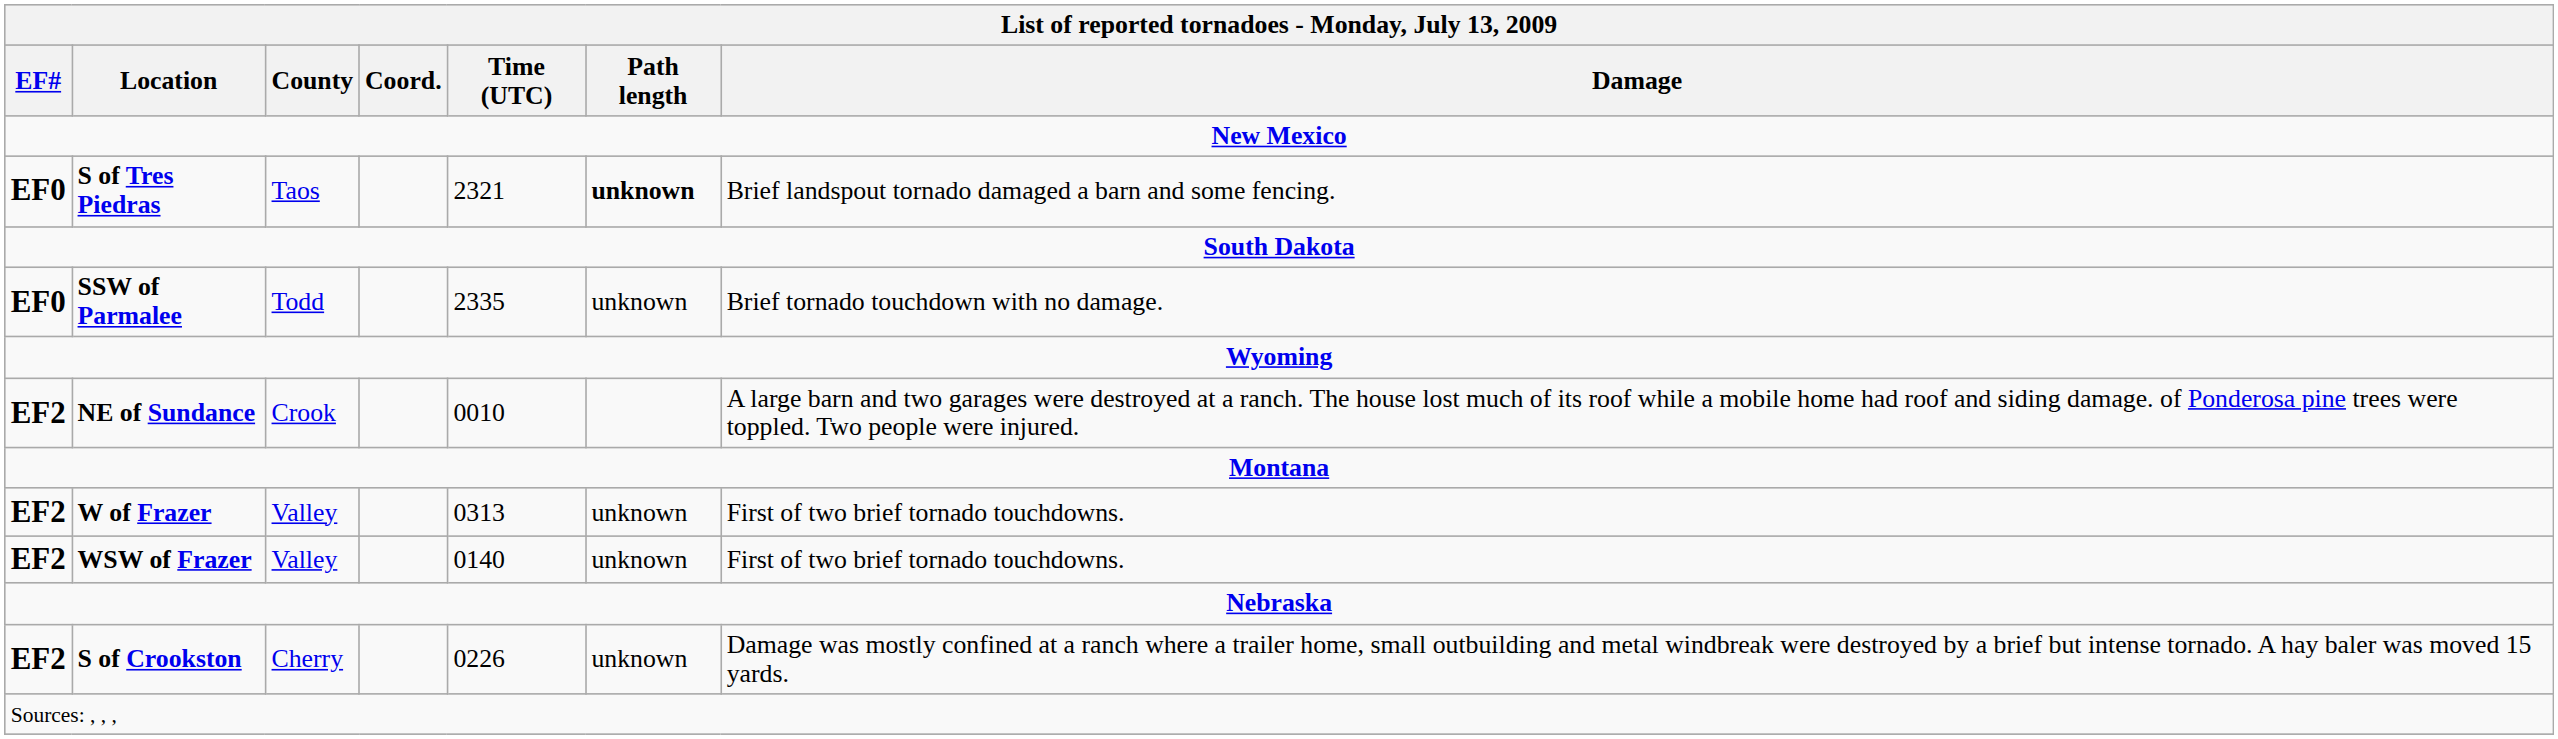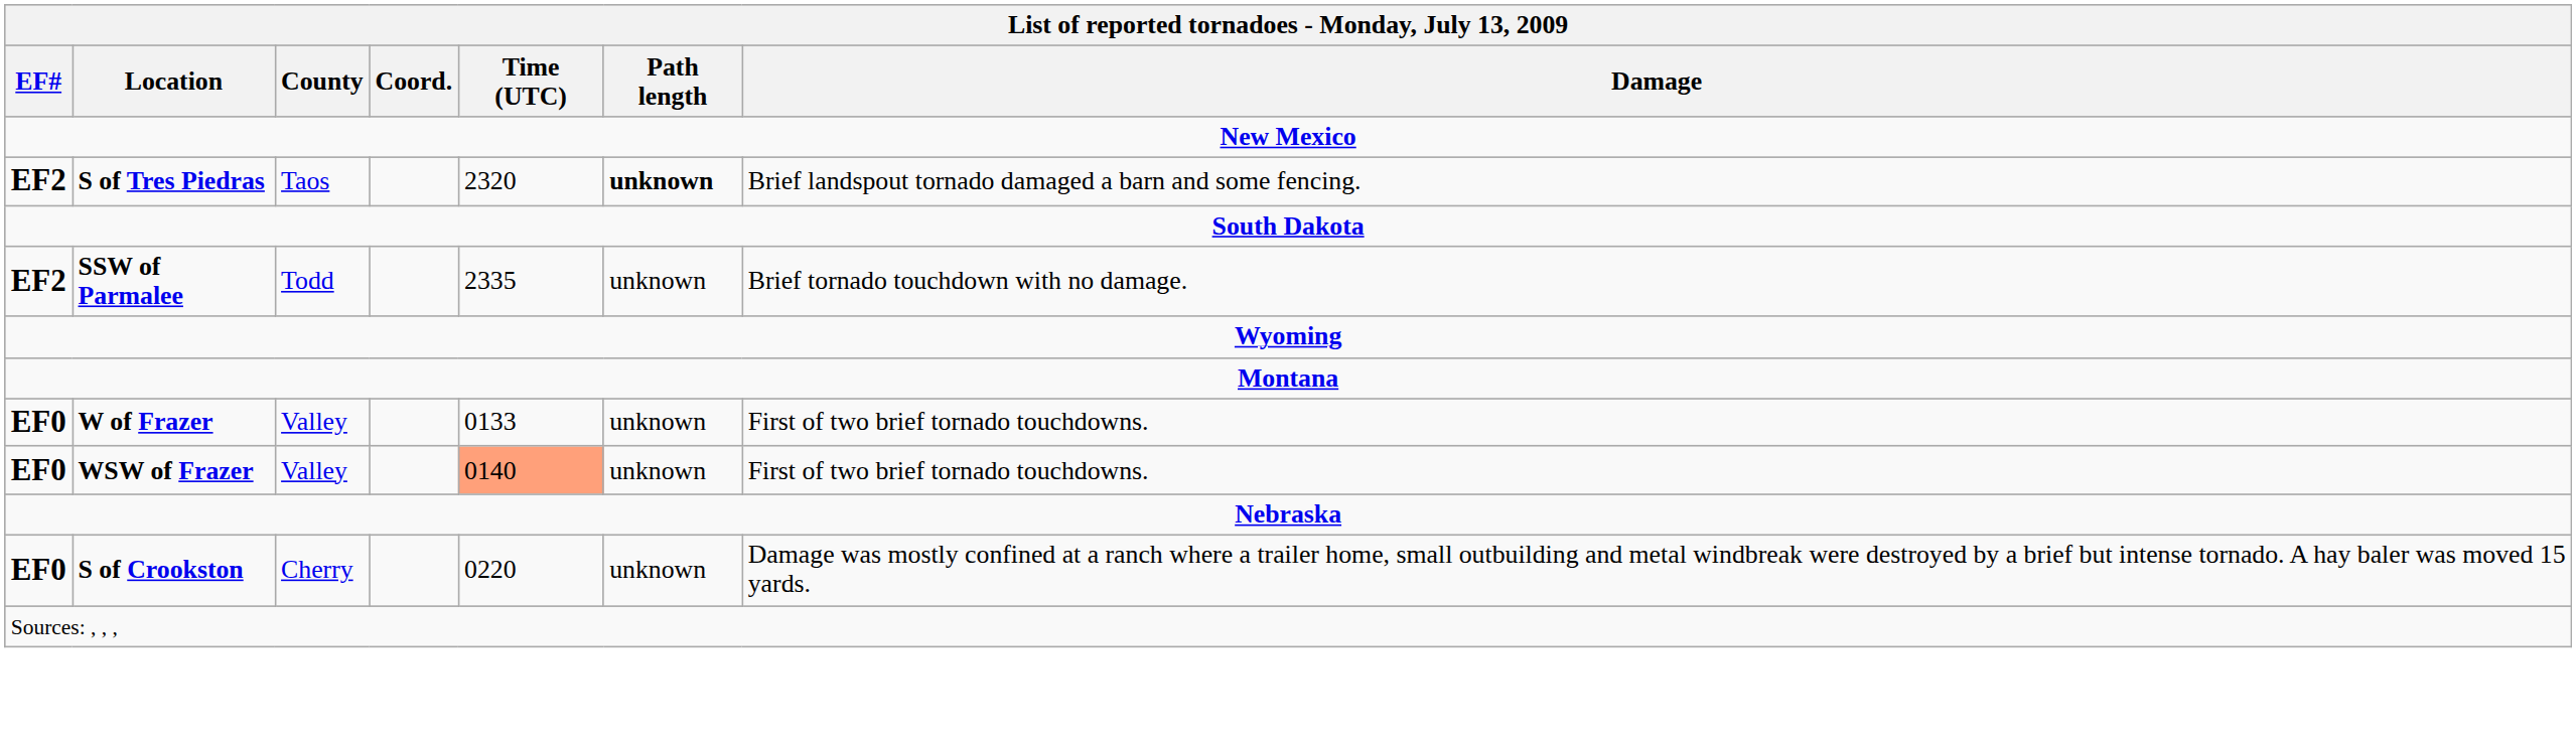S of Tres Piedras | EF#: EF0 -> EF2
S of Tres Piedras | Time (UTC): 2321 -> 2320
SSW of Parmalee | EF#: EF0 -> EF2
- row: EF2 | NE of Sundance | Crook | 0010 | A large barn and two garages were destroyed at a ranch. The house lost much of its roof while a mobile home had roof and siding damage. of Ponderosa pine trees were toppled. Two people were injured.
W of Frazer | EF#: EF2 -> EF0
W of Frazer | Time (UTC): 0313 -> 0133
WSW of Frazer | EF#: EF2 -> EF0
WSW of Frazer | Time (UTC): no background -> lightsalmon background
S of Crookston | EF#: EF2 -> EF0
S of Crookston | Time (UTC): 0226 -> 0220
